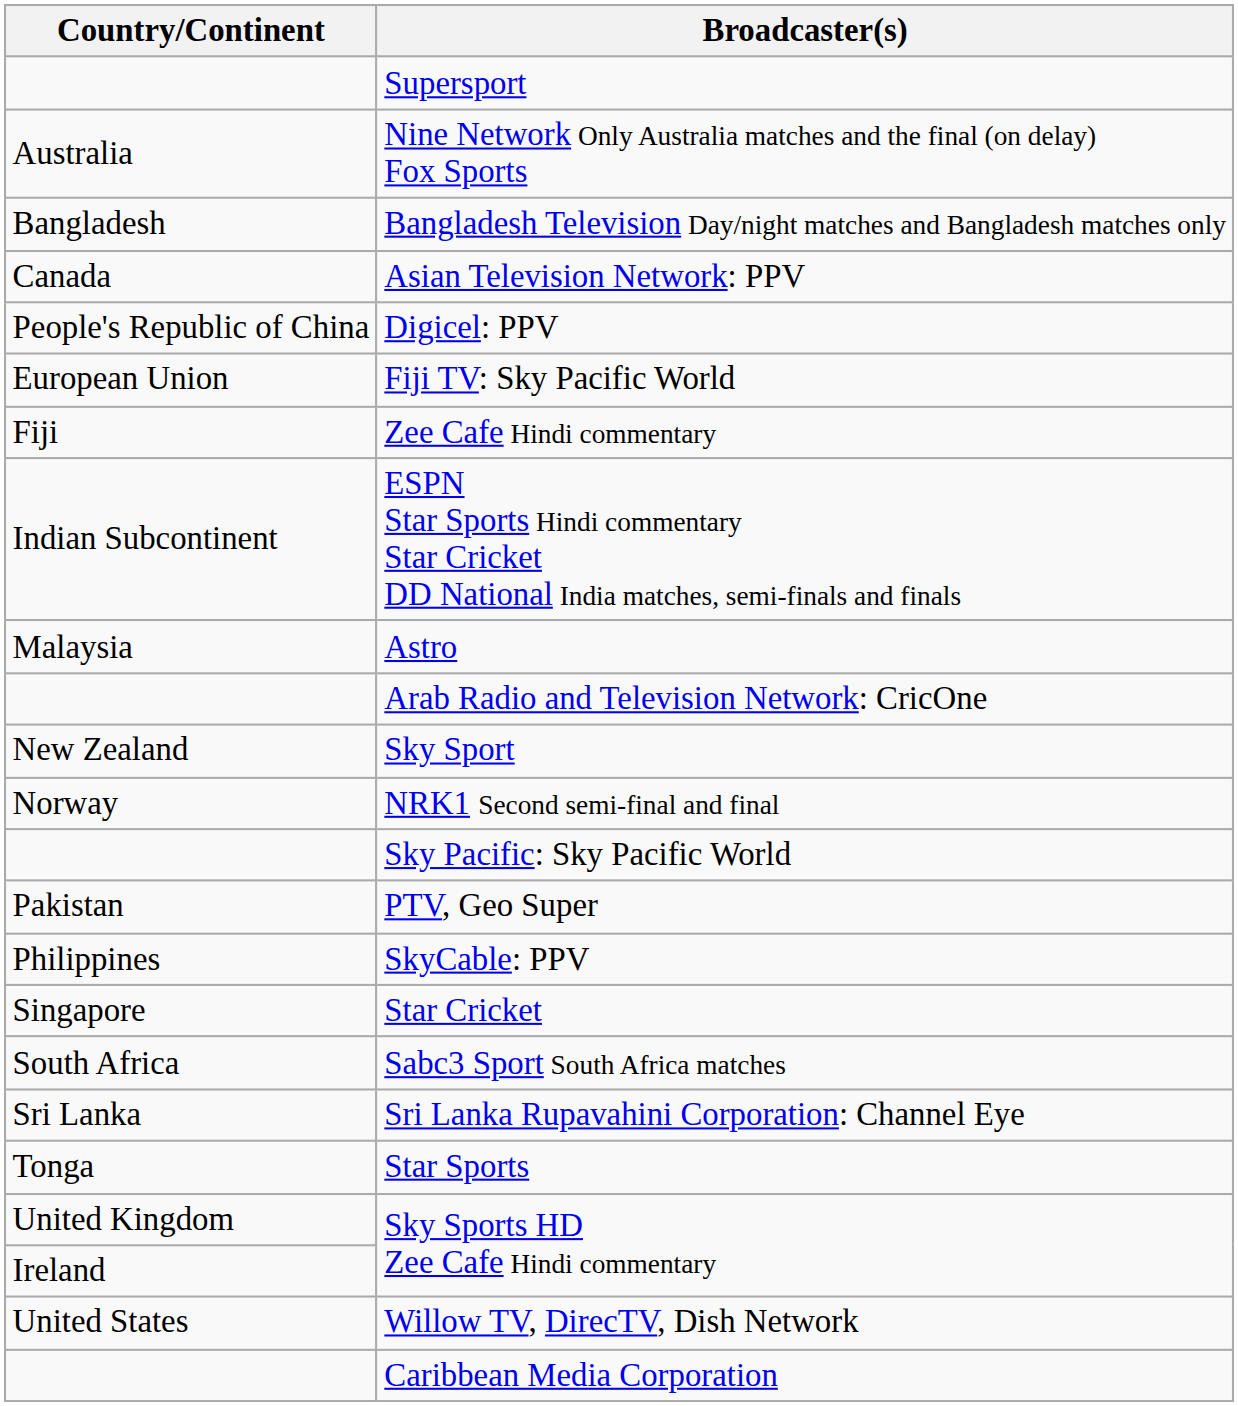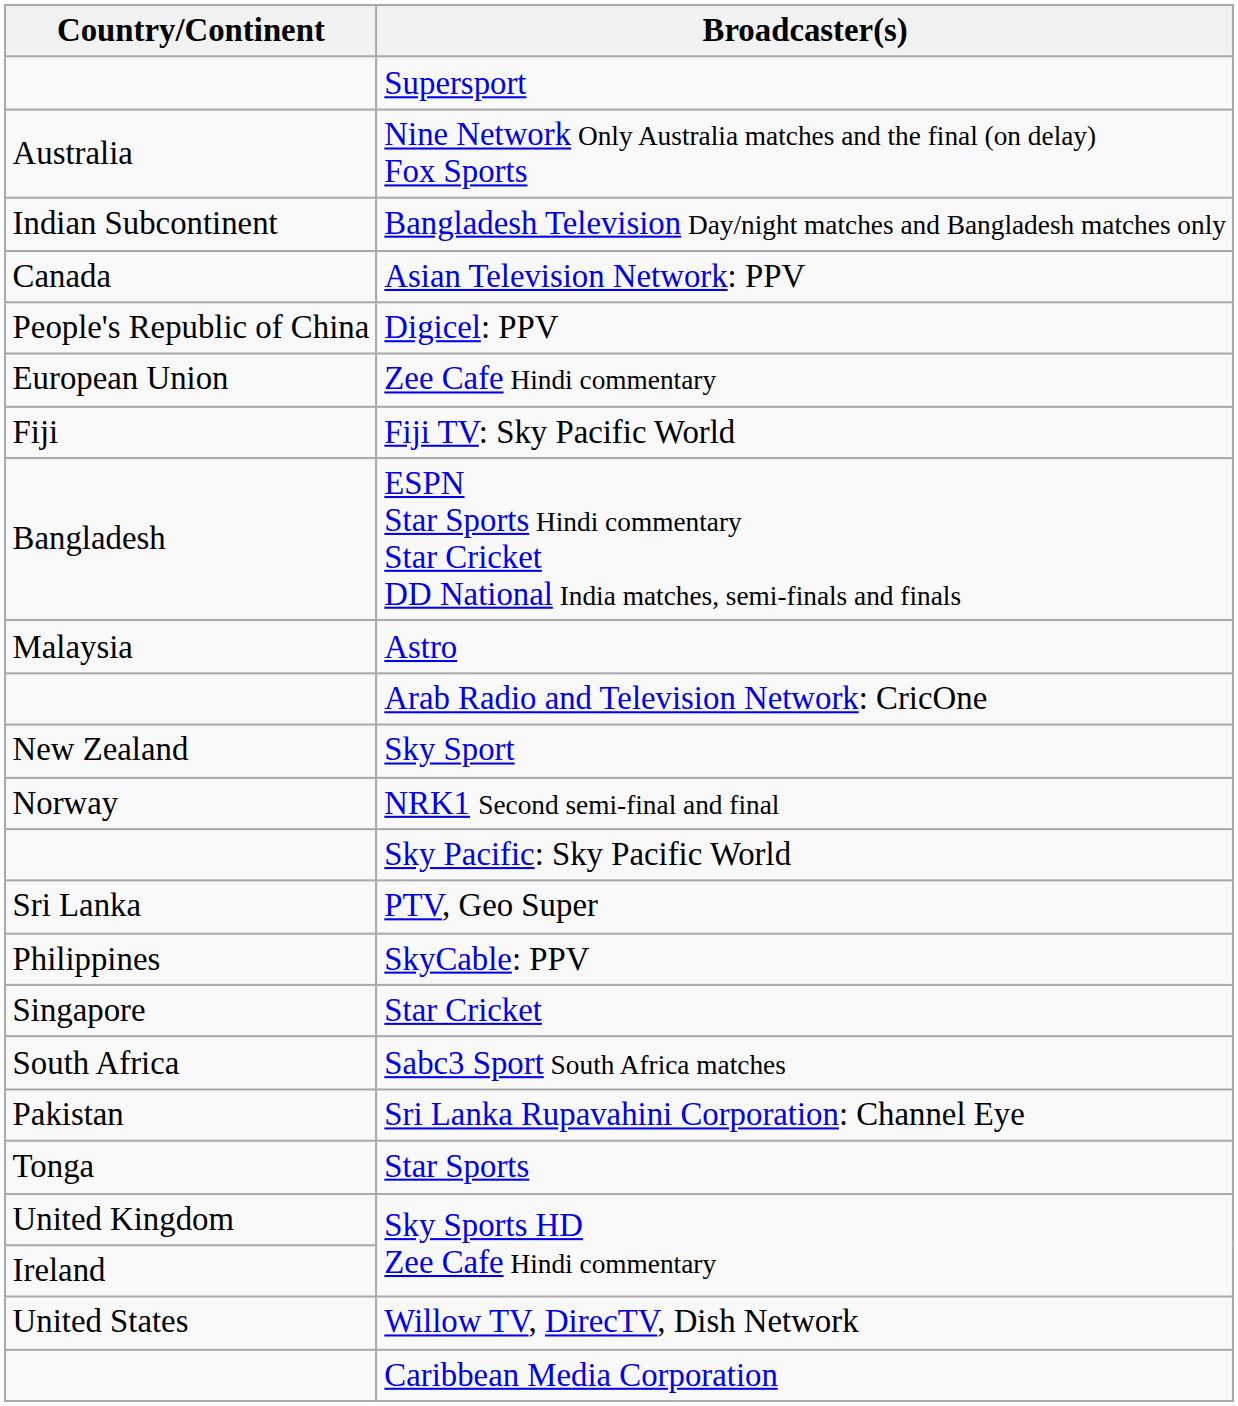row 4 | Country/Continent: Bangladesh -> Indian Subcontinent
row 7 | Broadcaster(s): Fiji TV: Sky Pacific World -> Zee Cafe Hindi commentary
row 8 | Broadcaster(s): Zee Cafe Hindi commentary -> Fiji TV: Sky Pacific World
row 9 | Country/Continent: Indian Subcontinent -> Bangladesh
row 15 | Country/Continent: Pakistan -> Sri Lanka
row 19 | Country/Continent: Sri Lanka -> Pakistan
